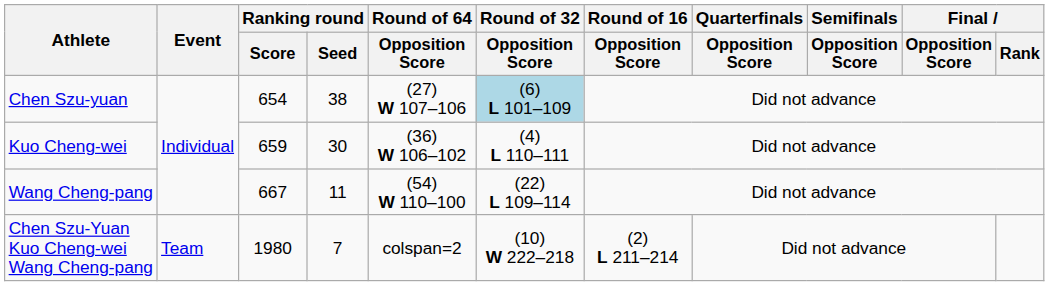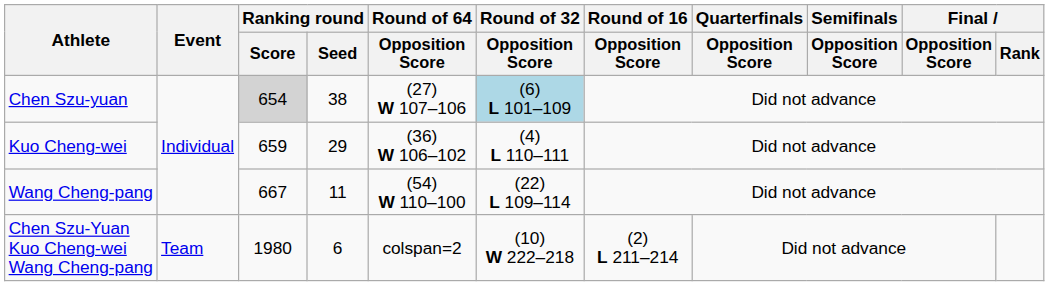Chen Szu-yuan | Ranking round / Score: no background -> lightgrey background
Kuo Cheng-wei | Ranking round / Seed: 30 -> 29
Chen Szu-Yuan Kuo Cheng-wei Wang Cheng-pang | Ranking round / Seed: 7 -> 6
